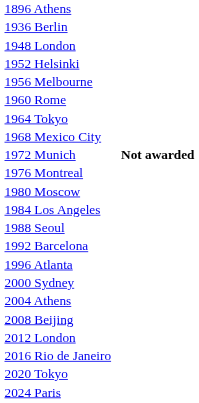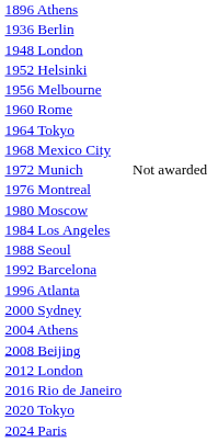1972 Munich | column 2: bold -> normal
